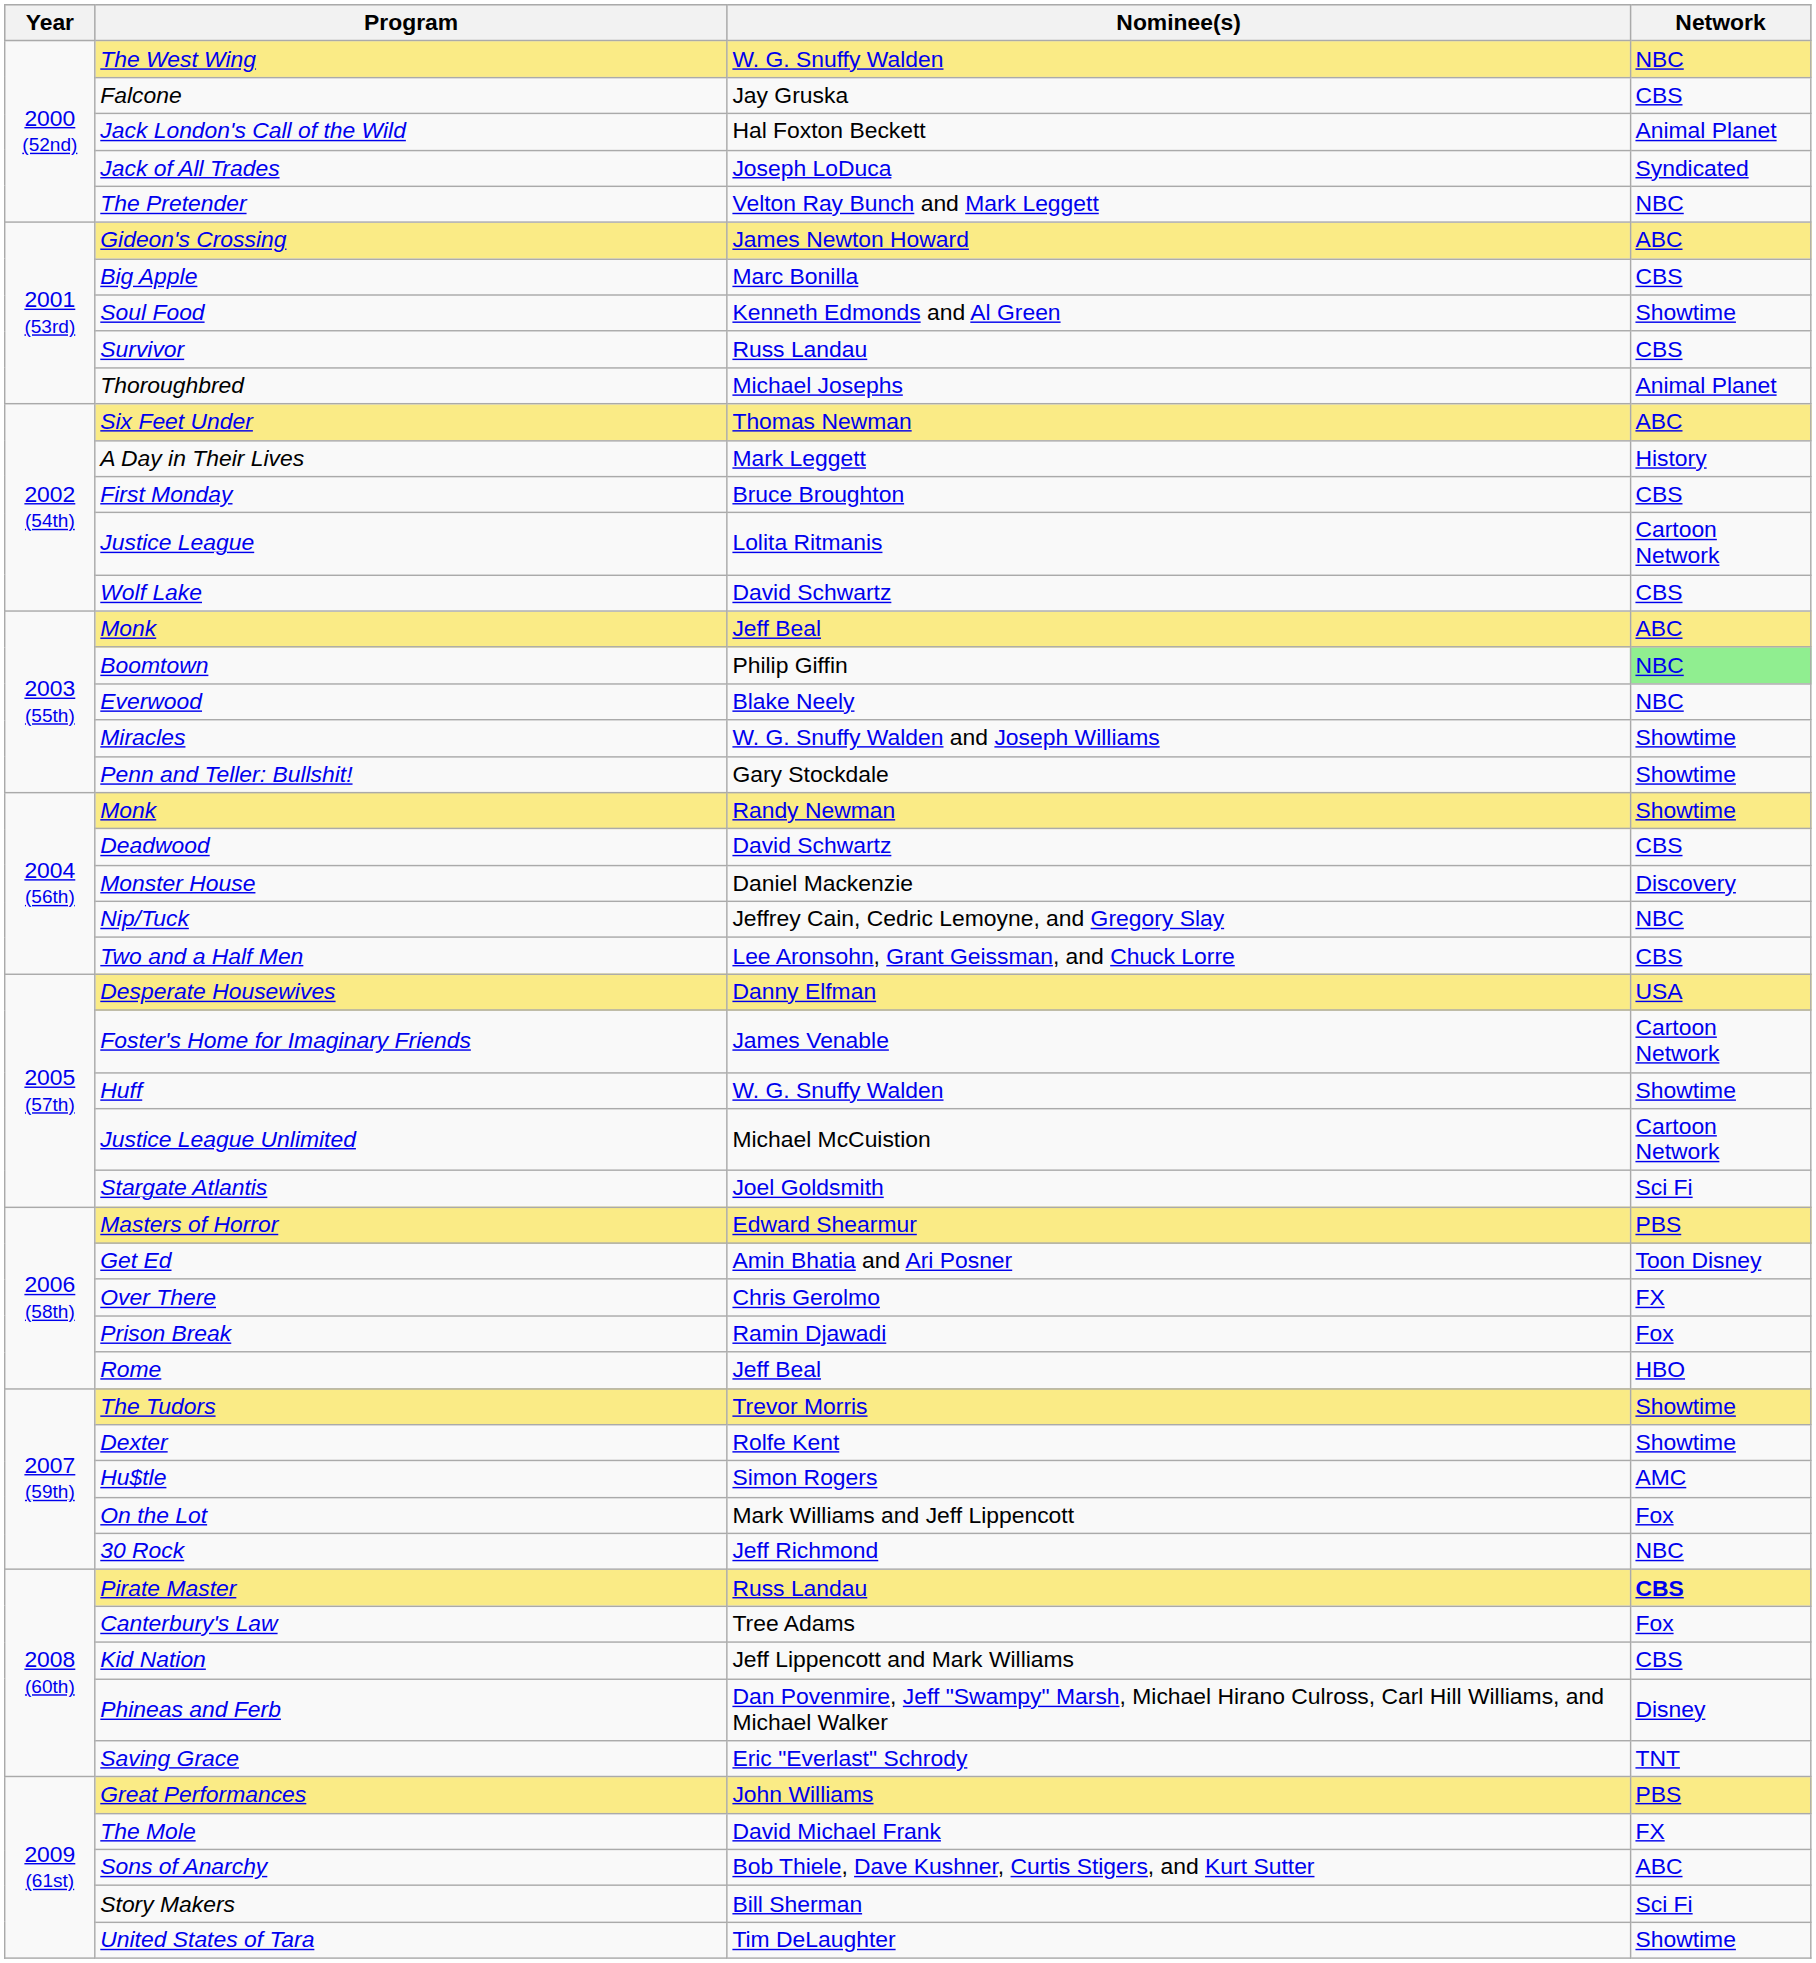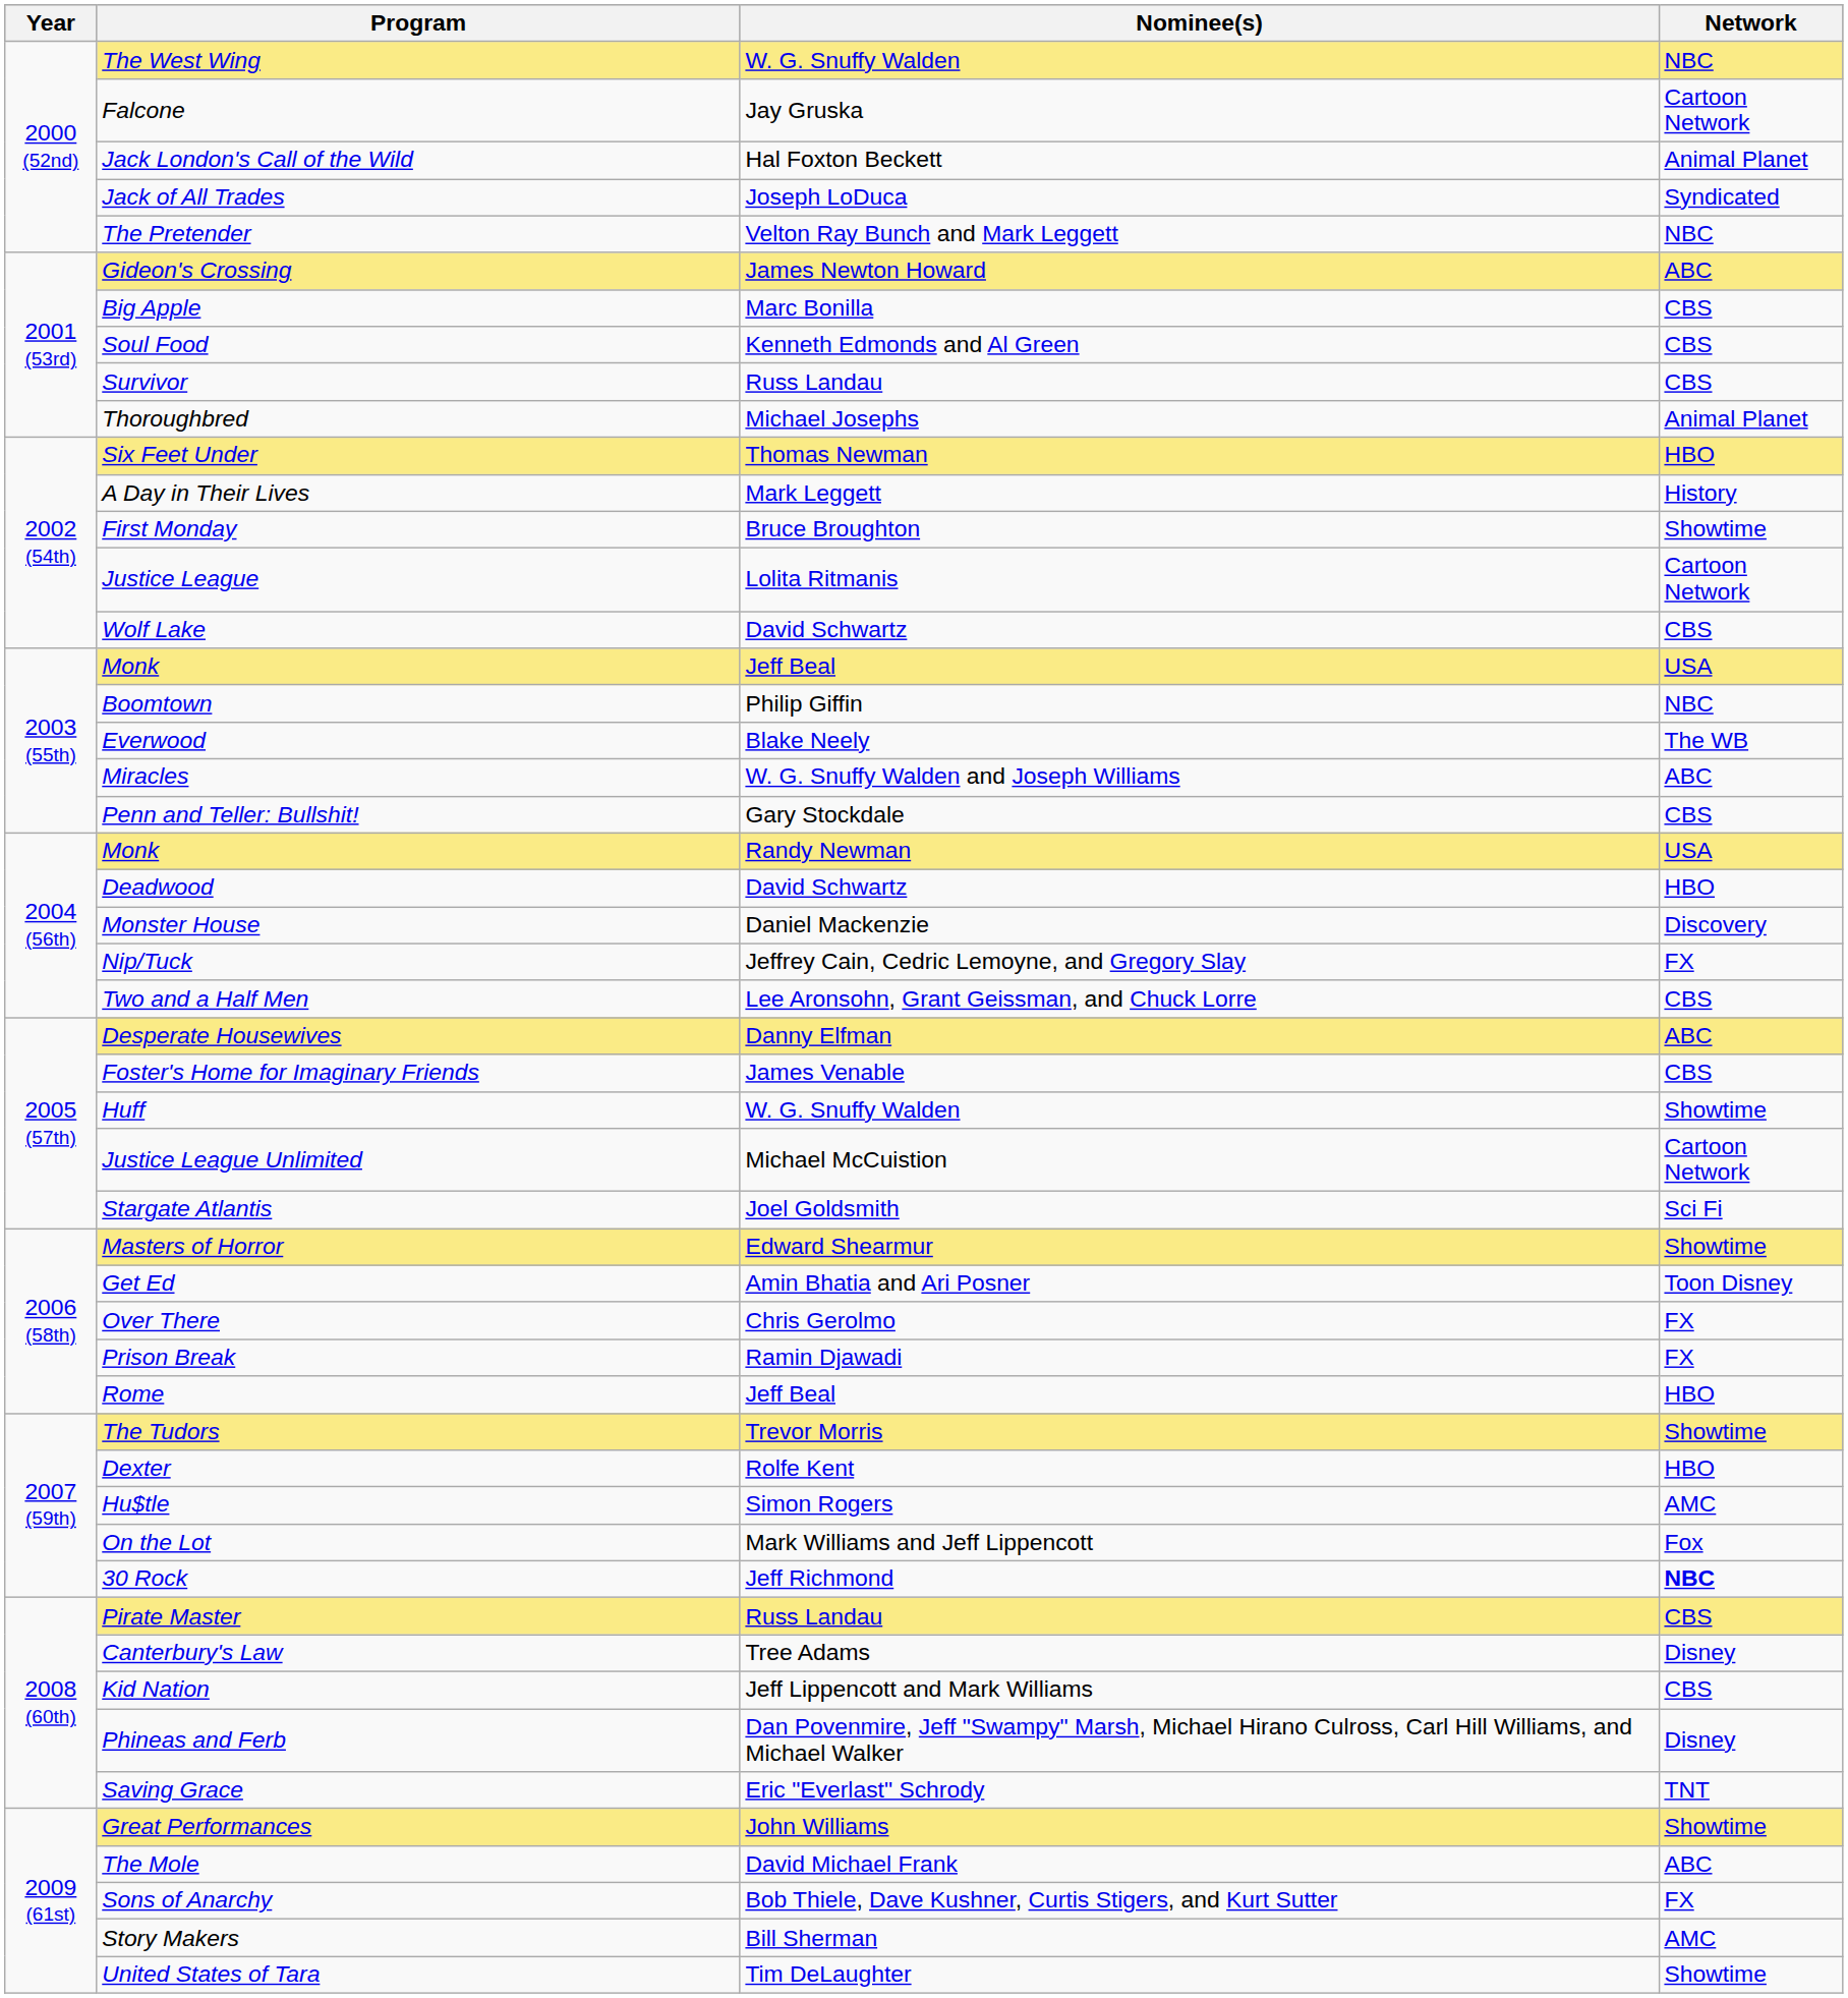Falcone | Network: CBS -> Cartoon Network
Soul Food | Network: Showtime -> CBS
Six Feet Under | Network: ABC -> HBO
First Monday | Network: CBS -> Showtime
Monk / Jeff Beal | Network: ABC -> USA
Boomtown | Network: lightgreen background -> no background
Everwood | Network: NBC -> The WB
Miracles | Network: Showtime -> ABC
Penn and Teller: Bullshit! | Network: Showtime -> CBS
Monk / Randy Newman | Network: Showtime -> USA
Deadwood | Network: CBS -> HBO
Nip/Tuck | Network: NBC -> FX
Desperate Housewives | Network: USA -> ABC
Foster's Home for Imaginary Friends | Network: Cartoon Network -> CBS
Masters of Horror | Network: PBS -> Showtime
Prison Break | Network: Fox -> FX
Dexter | Network: Showtime -> HBO
30 Rock | Network: normal -> bold
Pirate Master | Network: bold -> normal
Canterbury's Law | Network: Fox -> Disney
Great Performances | Network: PBS -> Showtime
The Mole | Network: FX -> ABC
Sons of Anarchy | Network: ABC -> FX
Story Makers | Network: Sci Fi -> AMC
